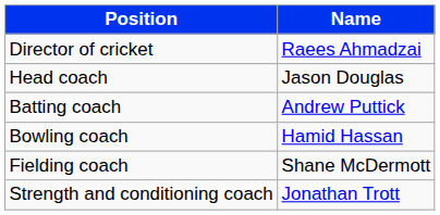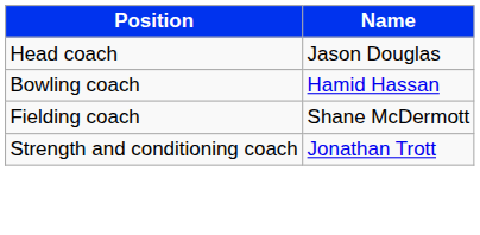- row: Director of cricket | Raees Ahmadzai
- row: Batting coach | Andrew Puttick
